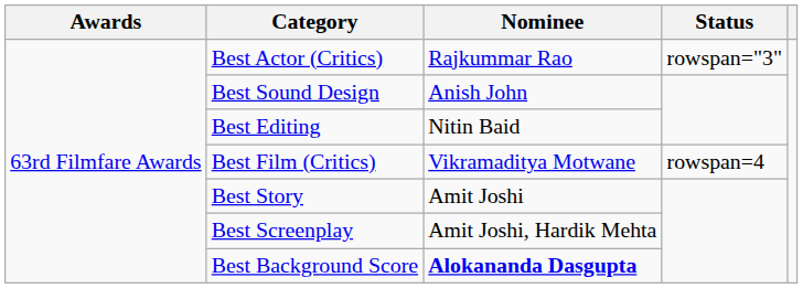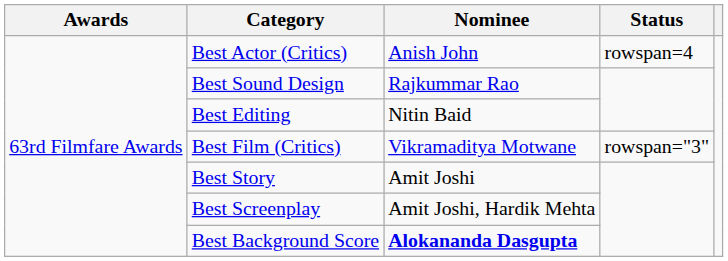Best Actor (Critics) | Nominee: Rajkummar Rao -> Anish John
Best Actor (Critics) | Status: rowspan="3" -> rowspan=4
Best Sound Design | Nominee: Anish John -> Rajkummar Rao
Best Film (Critics) | Status: rowspan=4 -> rowspan="3"
